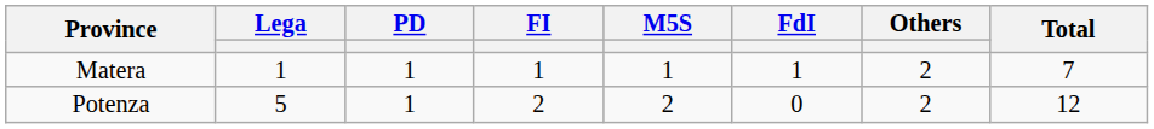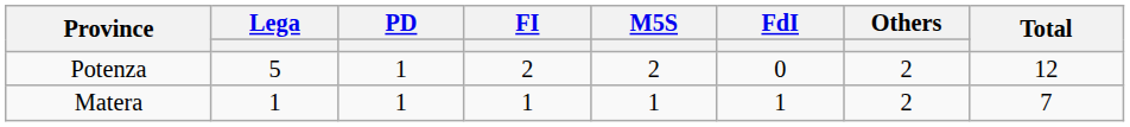rows swapped: Potenza <-> Matera
